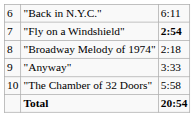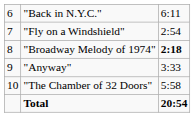"Fly on a Windshield" | column 3: bold -> normal
"Broadway Melody of 1974" | column 3: normal -> bold
